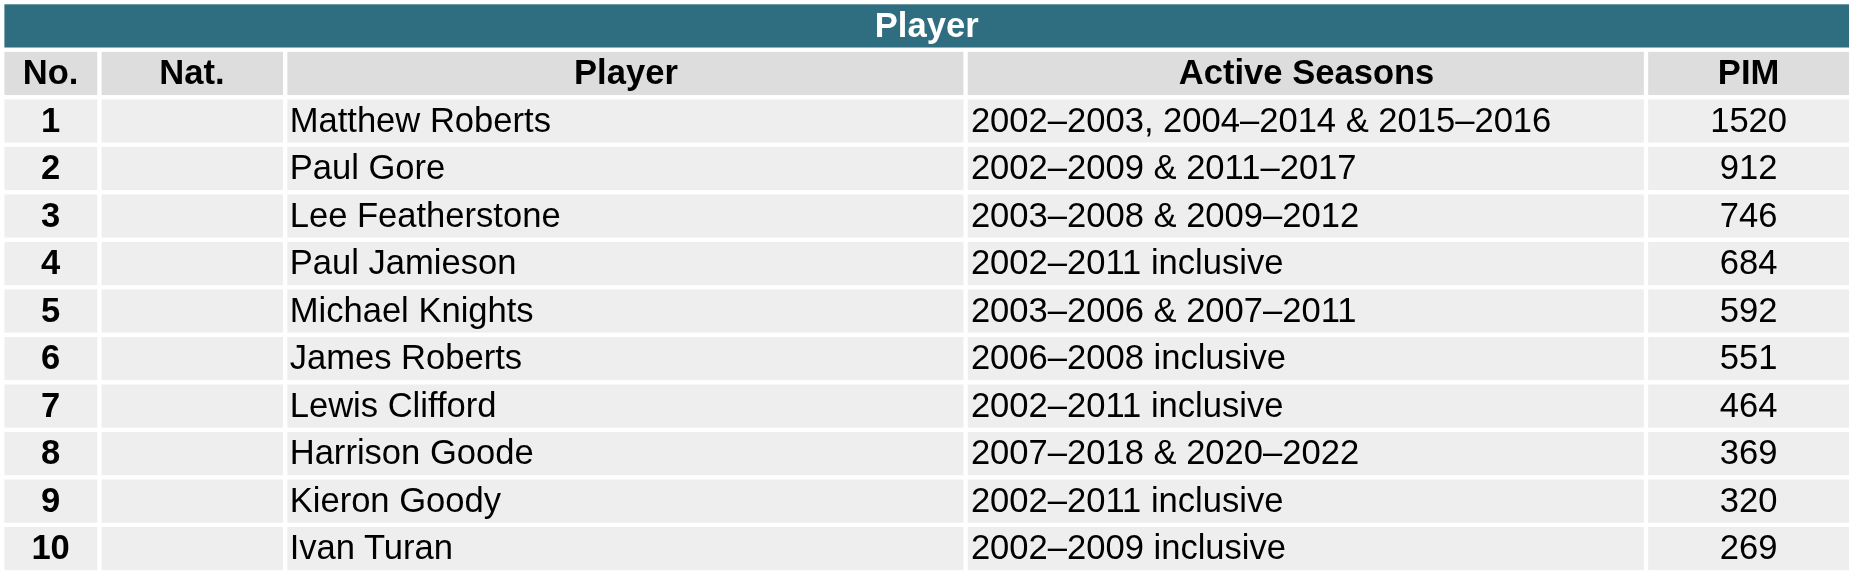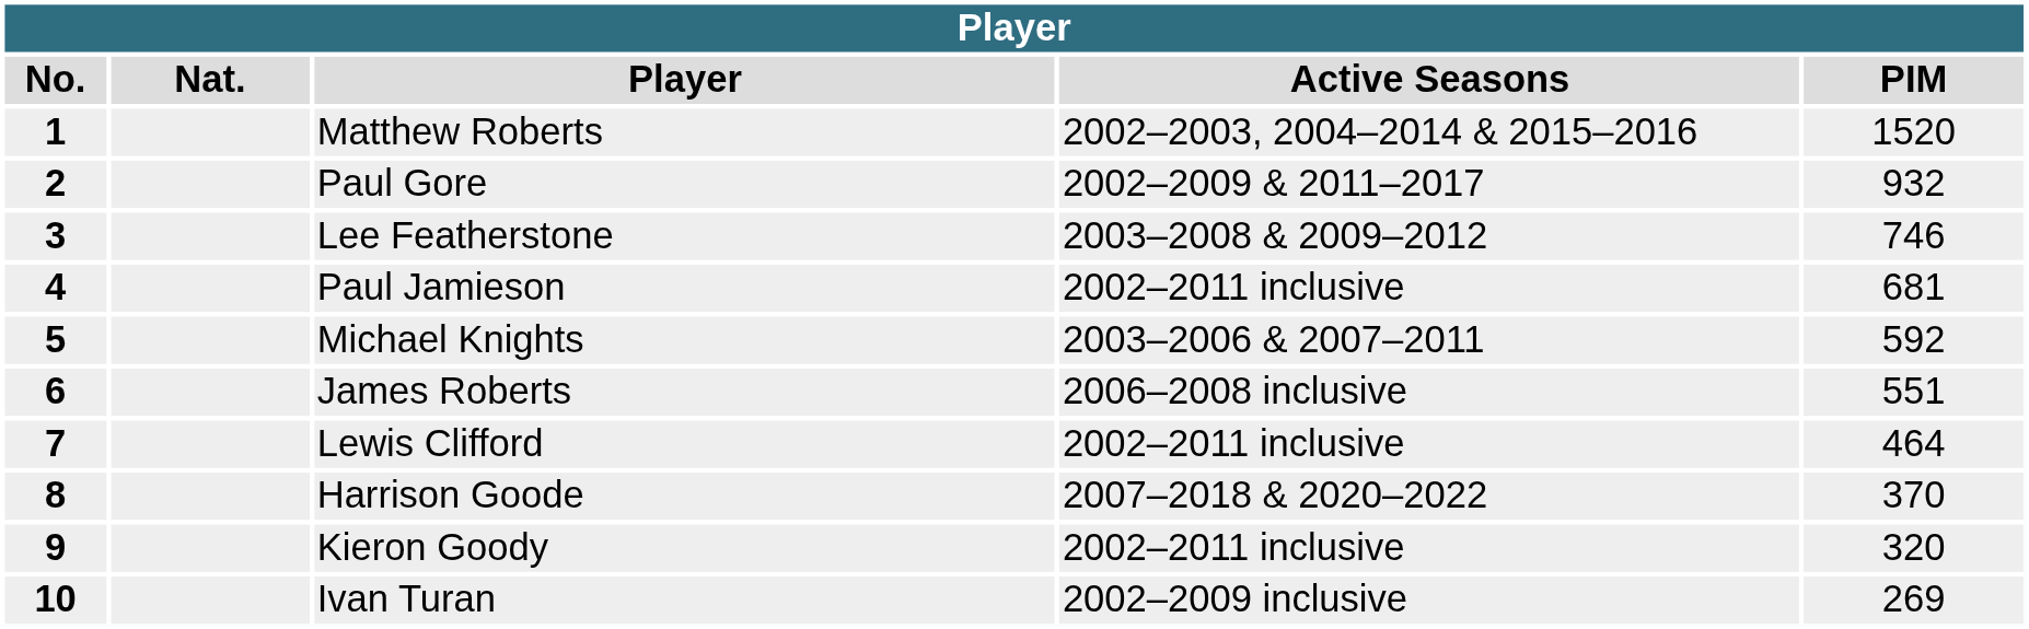Paul Gore | PIM: 912 -> 932
Paul Jamieson | PIM: 684 -> 681
Harrison Goode | PIM: 369 -> 370
